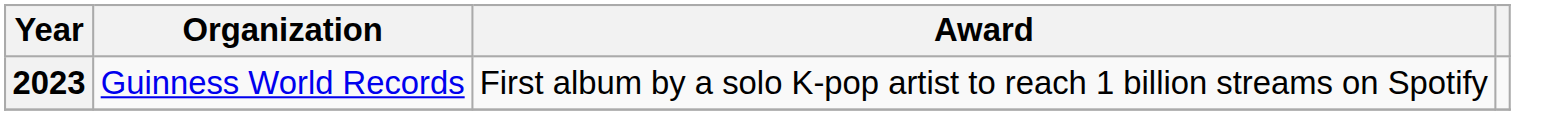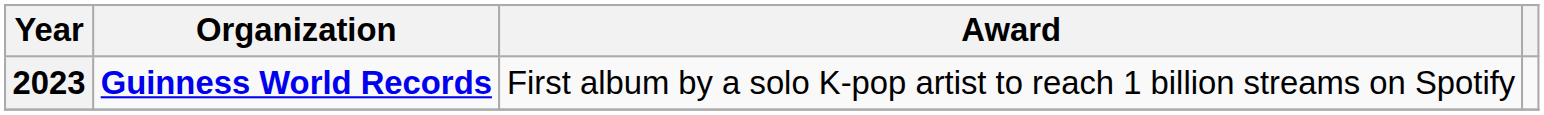2023 | Organization: normal -> bold
